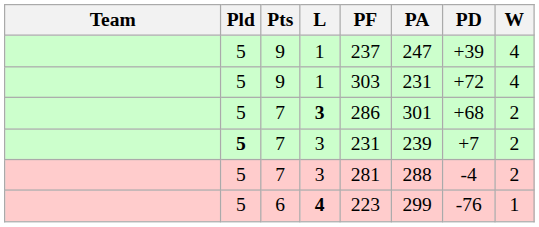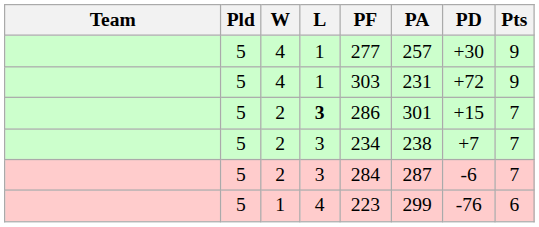columns swapped: W <-> Pts
row 2 | PF: 237 -> 277
row 2 | PA: 247 -> 257
row 2 | PD: +39 -> +30
row 4 | PD: +68 -> +15
row 5 | Pld: bold -> normal
row 5 | PF: 231 -> 234
row 5 | PA: 239 -> 238
row 6 | PF: 281 -> 284
row 6 | PA: 288 -> 287
row 6 | PD: -4 -> -6
row 7 | L: bold -> normal
